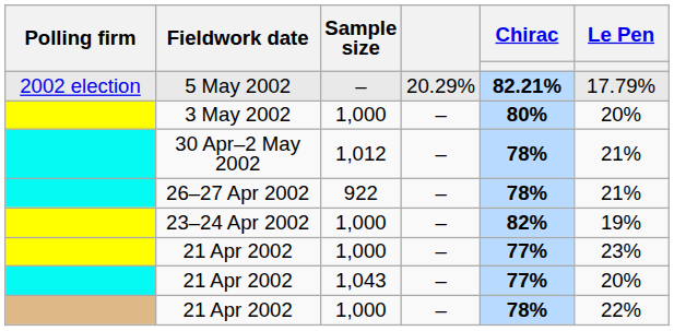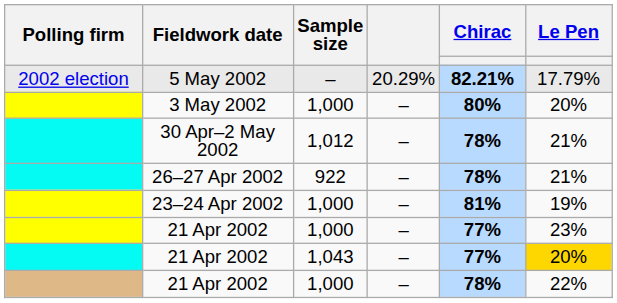23–24 Apr 2002 | Chirac: 82% -> 81%
21 Apr 2002 / 1,043 | Le Pen: no background -> gold background
